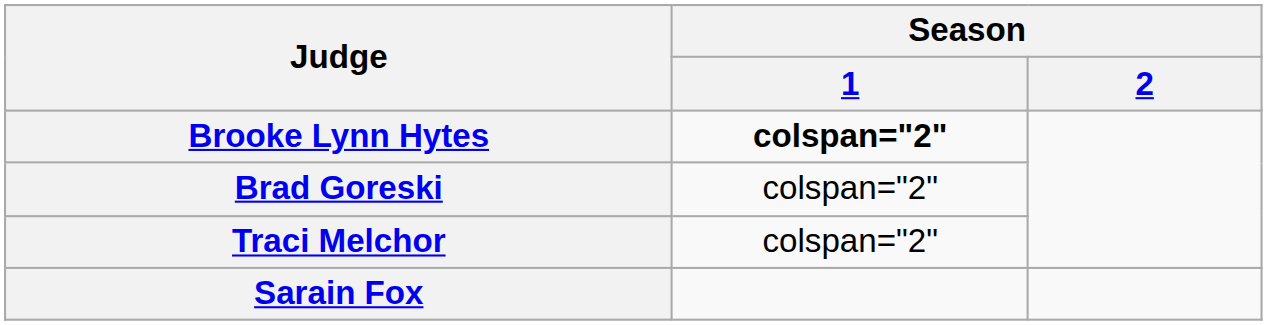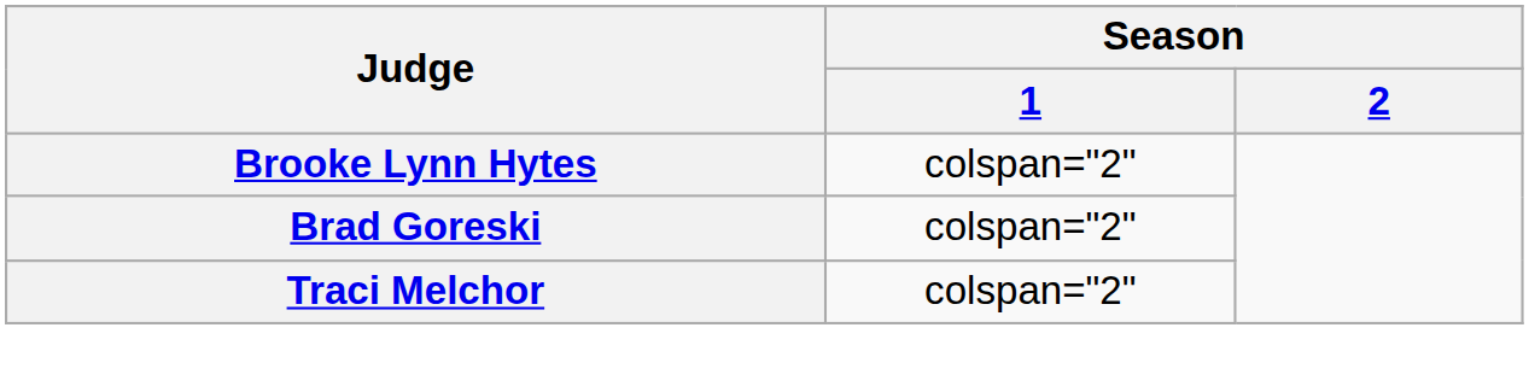Brooke Lynn Hytes | Season / 1: bold -> normal
- row: Sarain Fox
